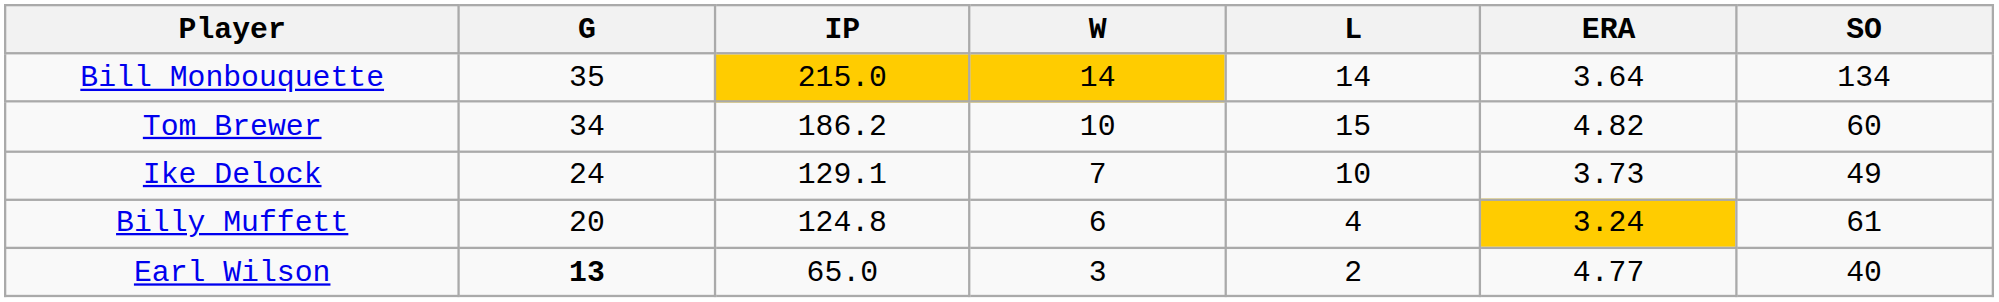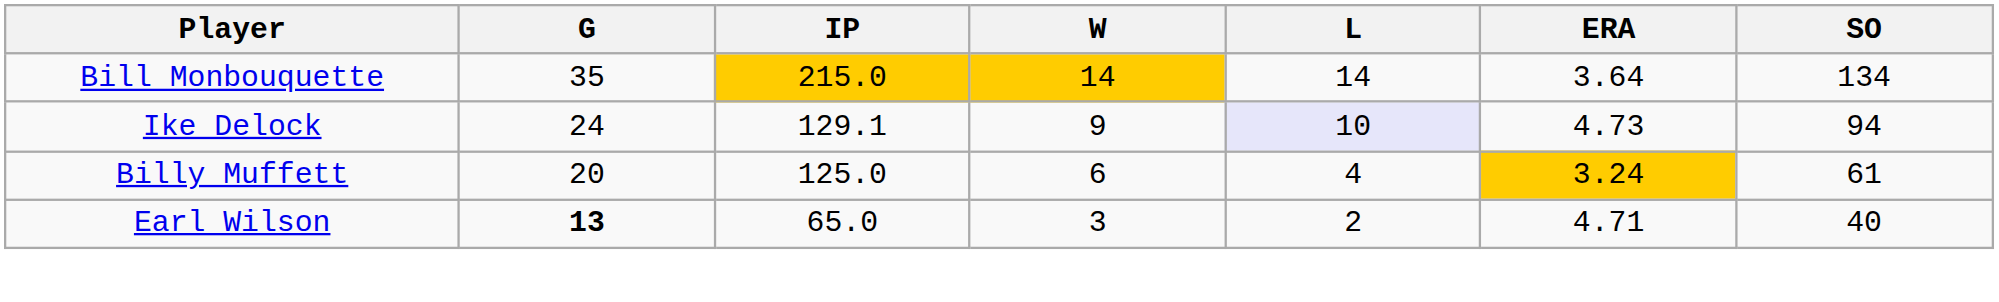- row: Tom Brewer | 34 | 186.2 | 10 | 15 | 4.82 | 60
Ike Delock | W: 7 -> 9
Ike Delock | L: no background -> lavender background
Ike Delock | ERA: 3.73 -> 4.73
Ike Delock | SO: 49 -> 94
Billy Muffett | IP: 124.8 -> 125.0
Earl Wilson | ERA: 4.77 -> 4.71
